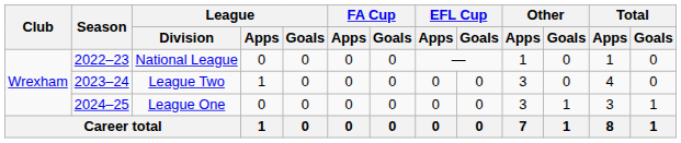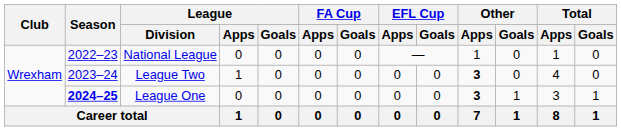League Two | Other / Apps: normal -> bold
League One | Season: normal -> bold
League One | Other / Apps: normal -> bold
